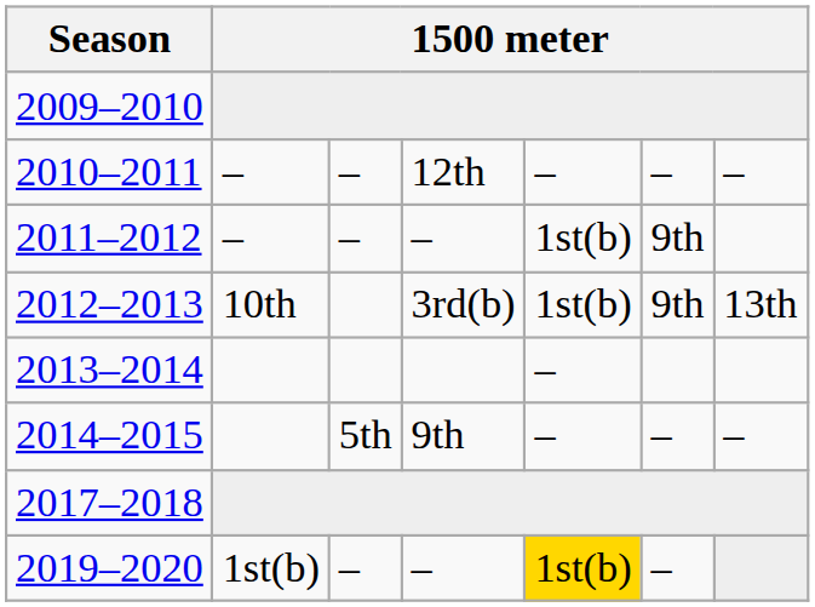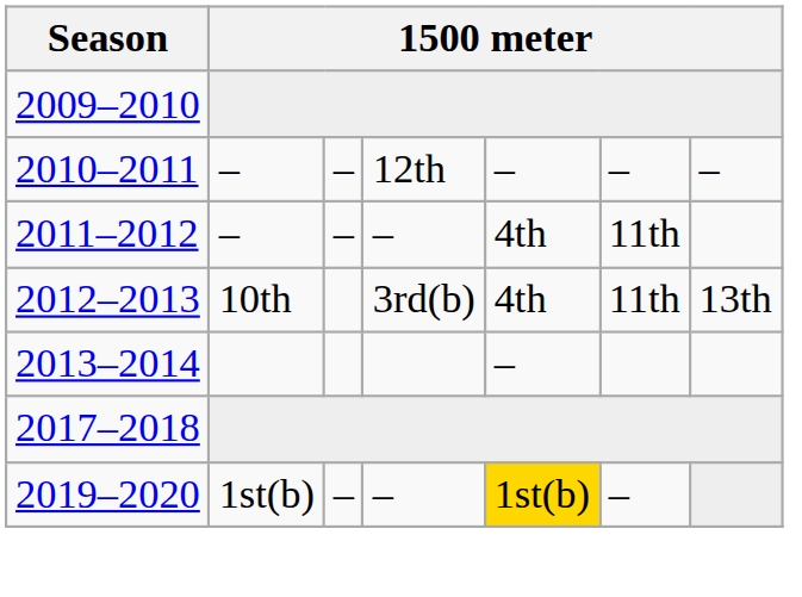2011–2012 | column 5: 1st(b) -> 4th
2011–2012 | column 6: 9th -> 11th
2012–2013 | column 5: 1st(b) -> 4th
2012–2013 | column 6: 9th -> 11th
- row: 2014–2015 | 5th | 9th | – | – | –
